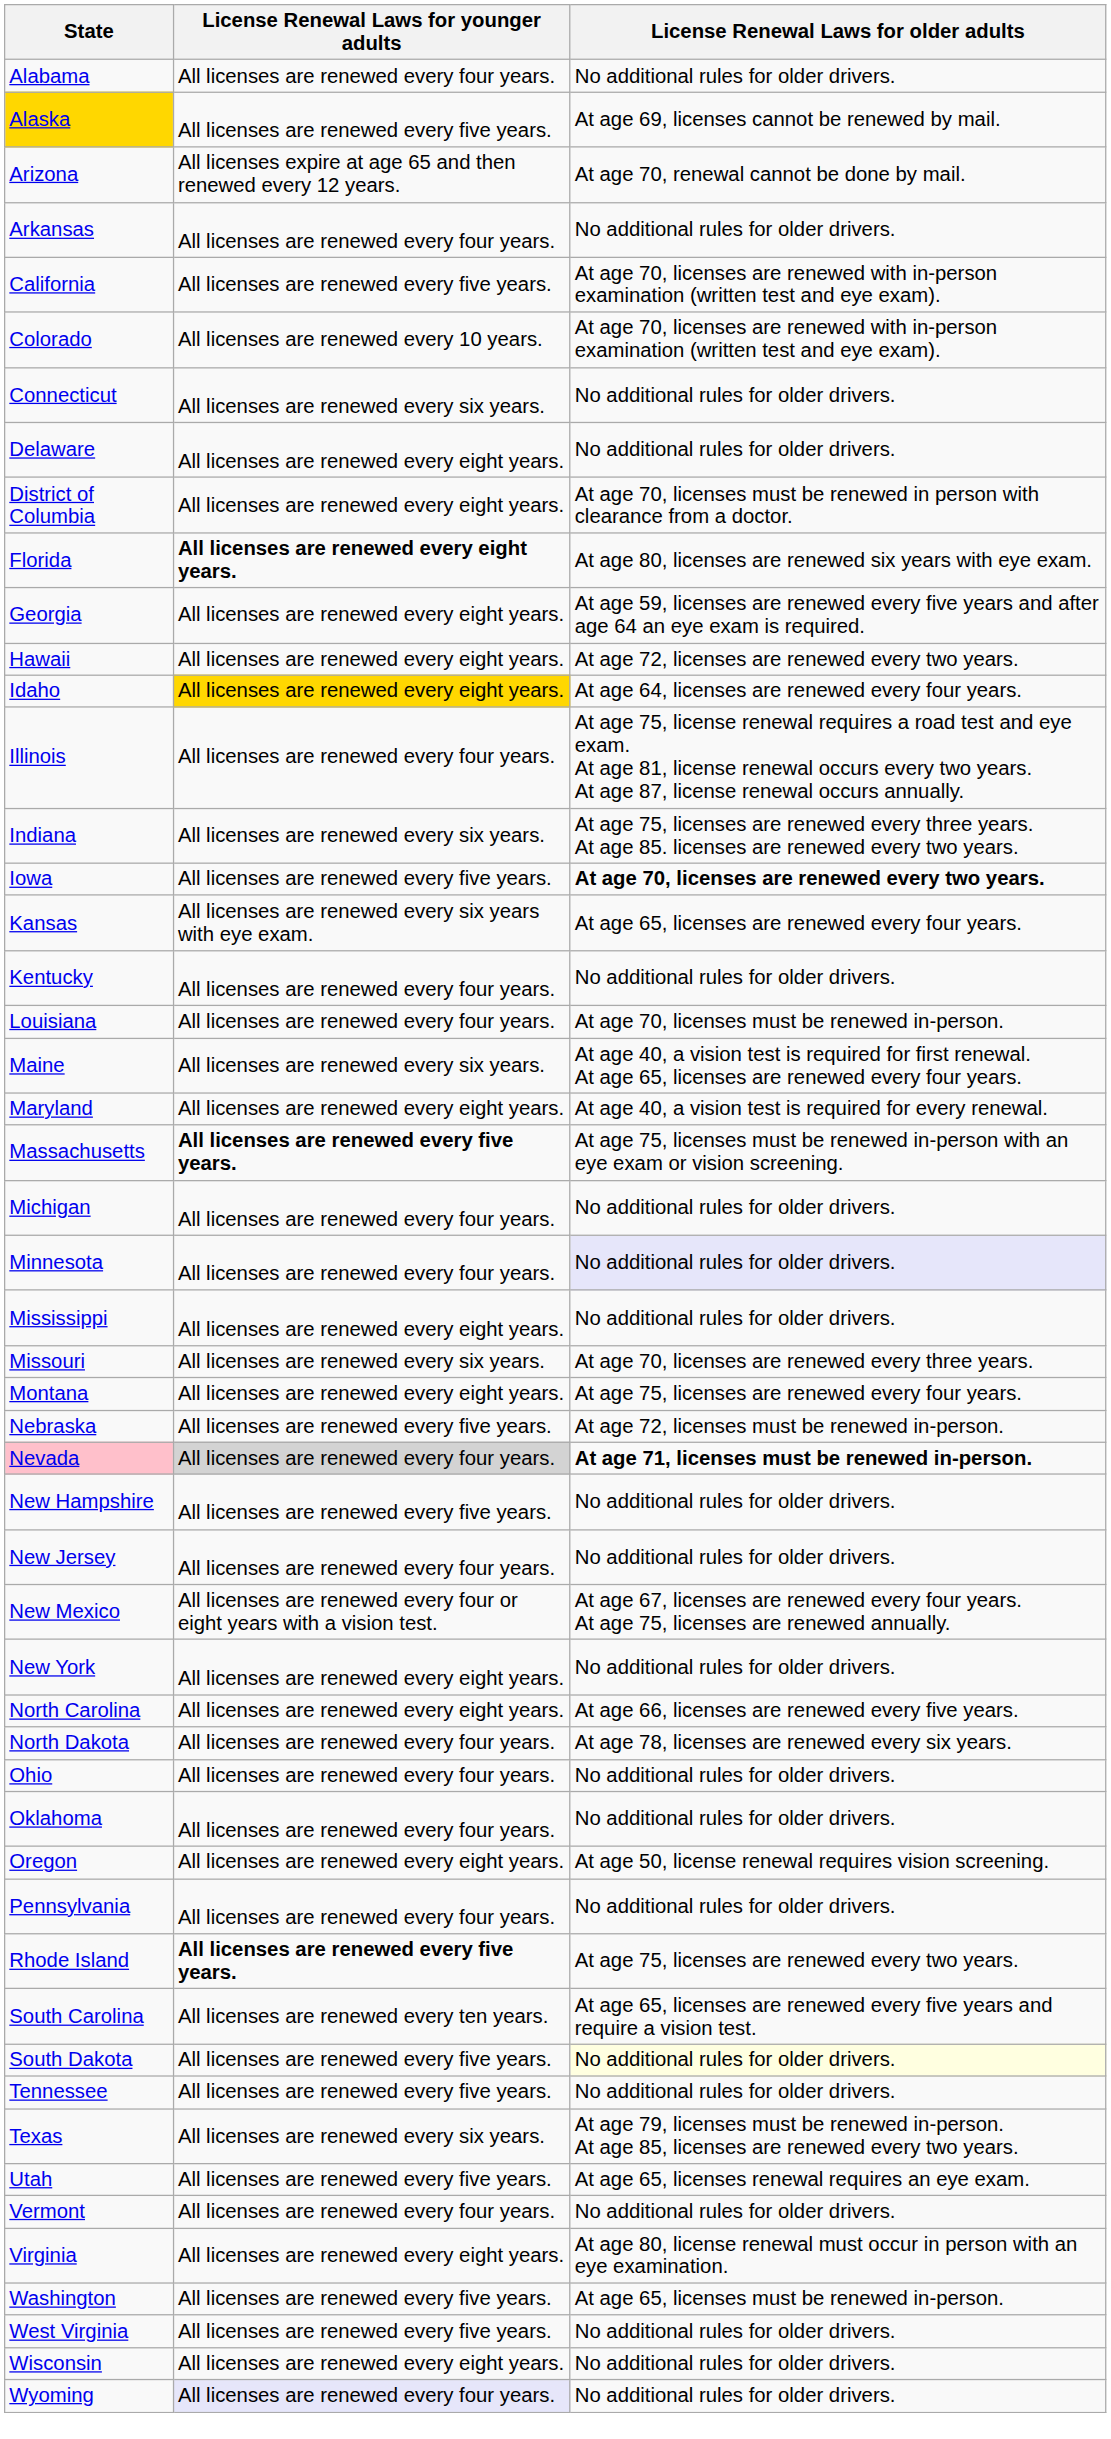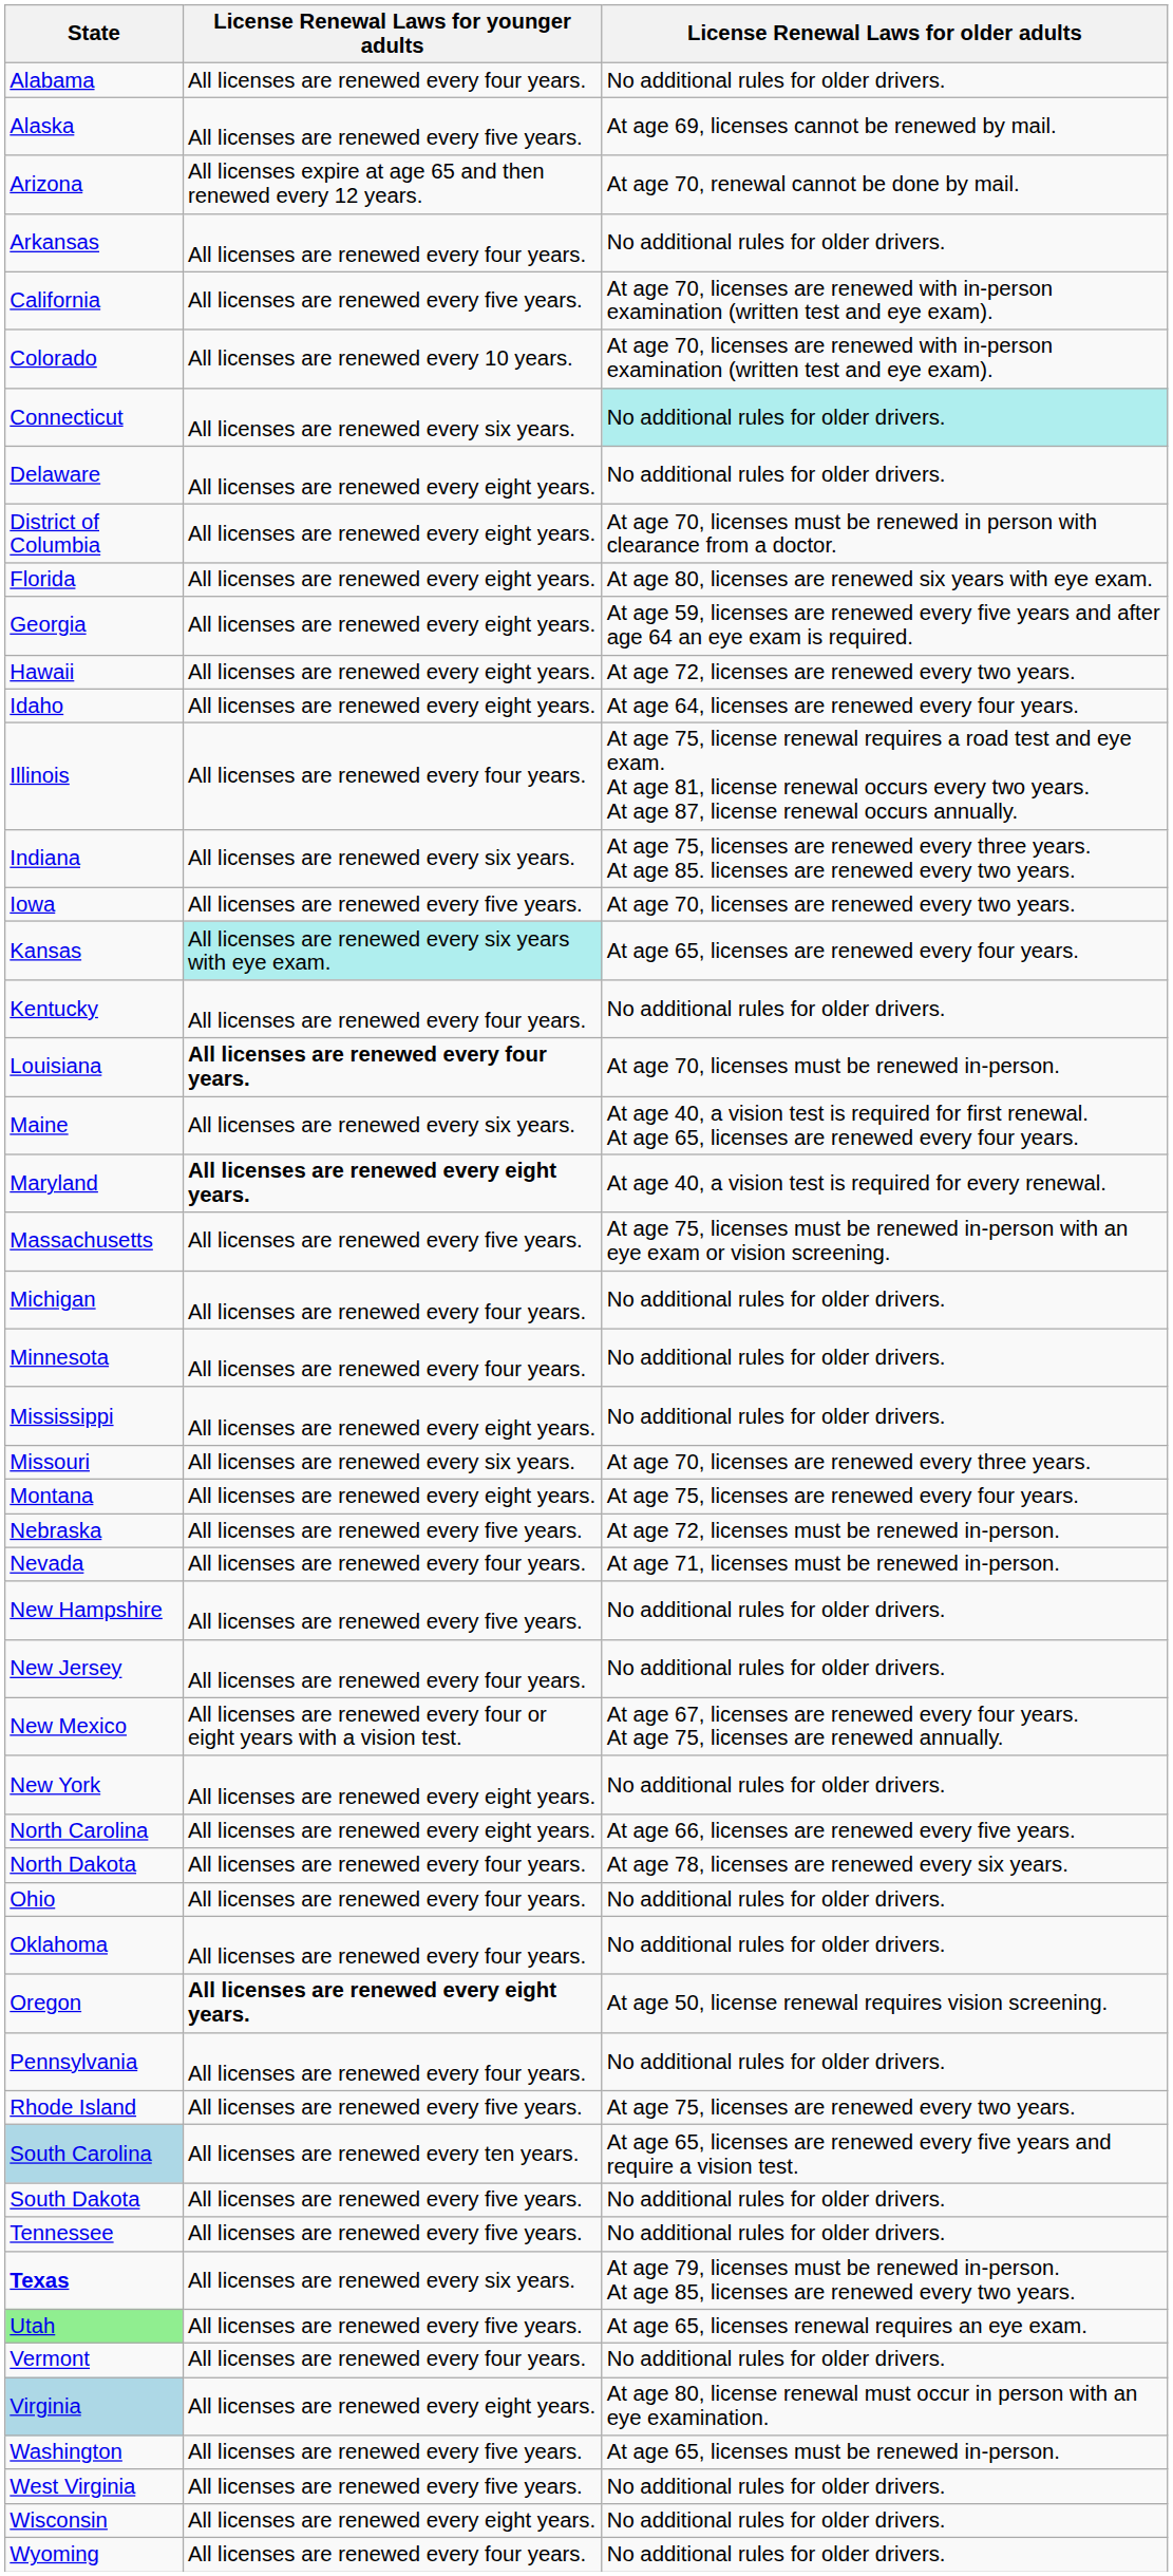row 3 | State: gold background -> no background
row 8 | License Renewal Laws for older adults: no background -> paleturquoise background
row 11 | License Renewal Laws for younger adults: bold -> normal
row 14 | License Renewal Laws for younger adults: gold background -> no background
row 17 | License Renewal Laws for older adults: bold -> normal
row 18 | License Renewal Laws for younger adults: no background -> paleturquoise background
row 20 | License Renewal Laws for younger adults: normal -> bold
row 22 | License Renewal Laws for younger adults: normal -> bold
row 23 | License Renewal Laws for younger adults: bold -> normal
row 25 | License Renewal Laws for older adults: lavender background -> no background
row 30 | State: pink background -> no background
row 30 | License Renewal Laws for younger adults: lightgrey background -> no background
row 30 | License Renewal Laws for older adults: bold -> normal
row 39 | License Renewal Laws for younger adults: normal -> bold
row 41 | License Renewal Laws for younger adults: bold -> normal
row 42 | State: no background -> lightblue background
row 43 | License Renewal Laws for older adults: lightyellow background -> no background
row 45 | State: normal -> bold
row 46 | State: no background -> lightgreen background
row 48 | State: no background -> lightblue background
row 52 | License Renewal Laws for younger adults: lavender background -> no background
